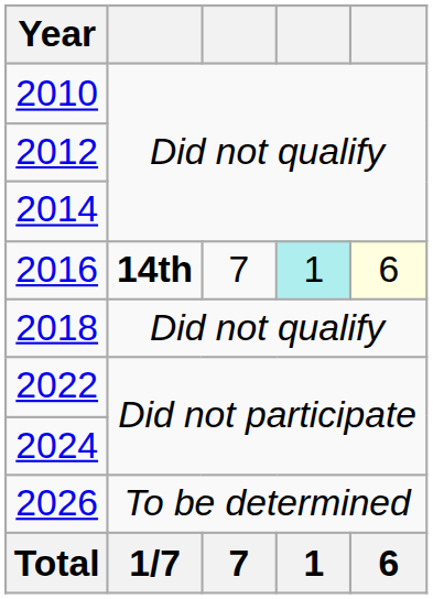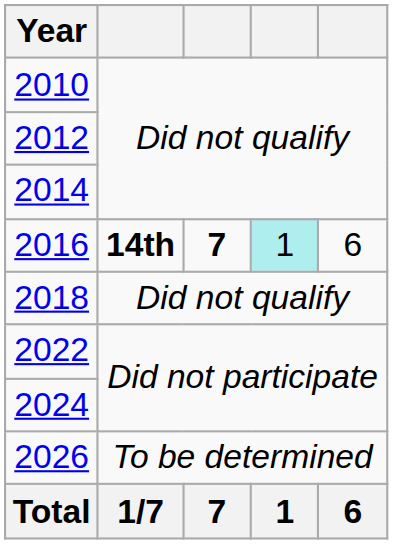2016 | column 3: normal -> bold
2016 | column 5: lightyellow background -> no background
